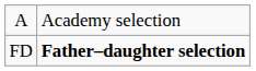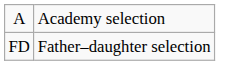FD | column 2: bold -> normal
